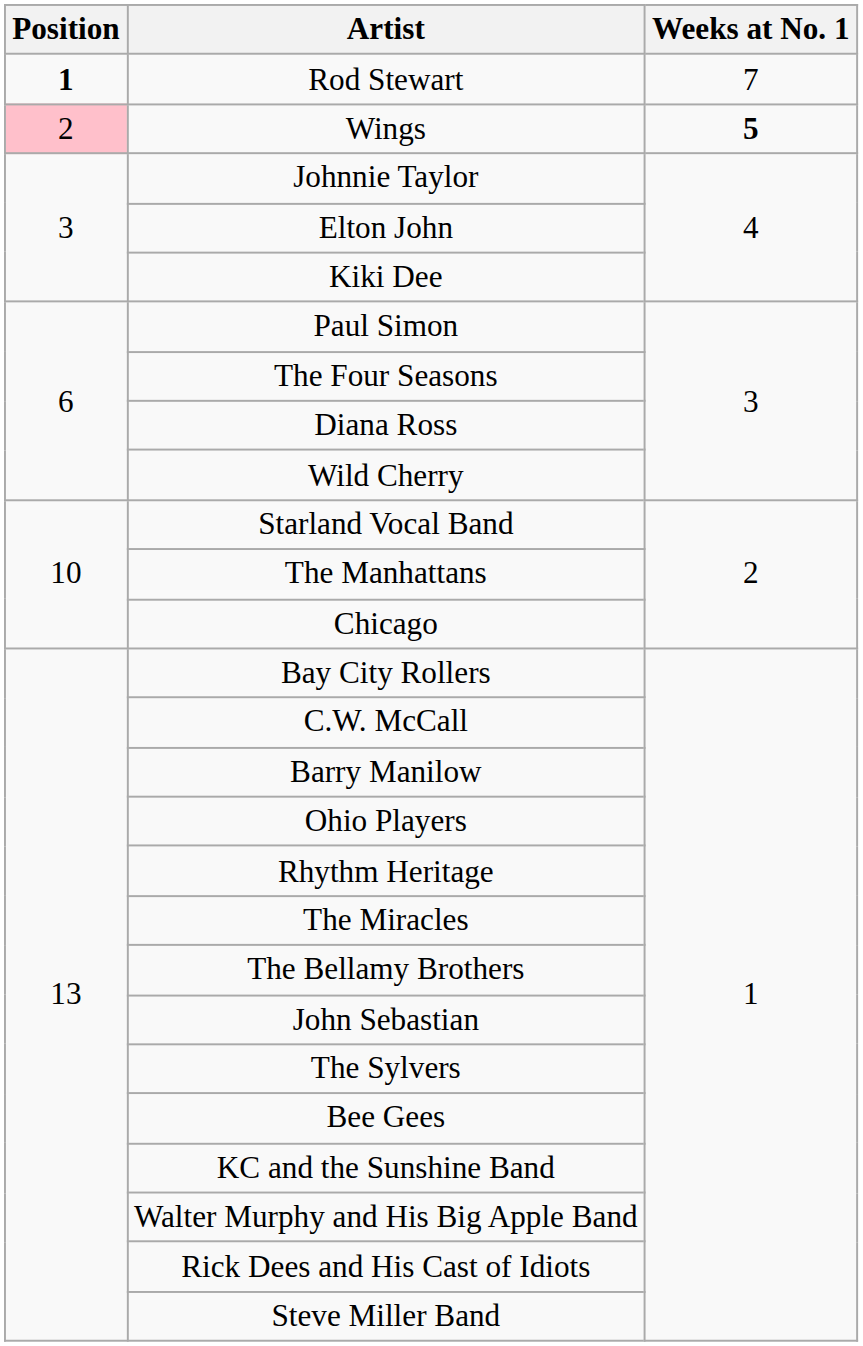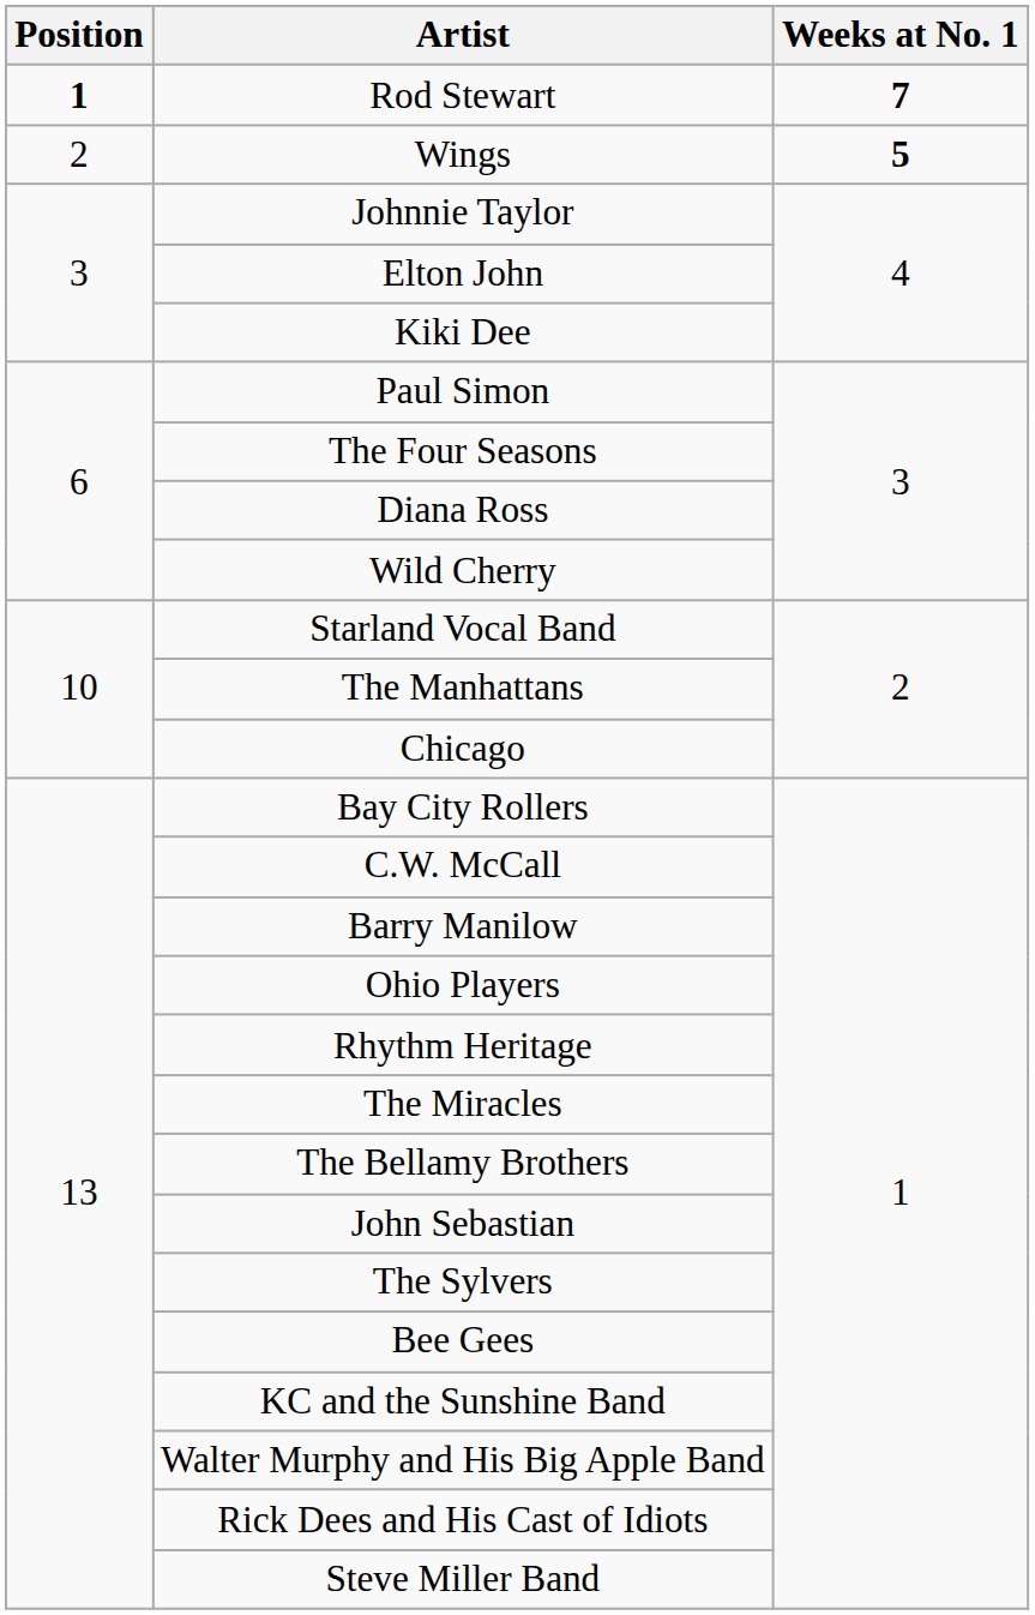Rod Stewart | Weeks at No. 1: normal -> bold
Wings | Position: pink background -> no background
